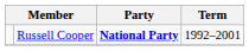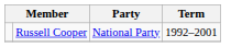Russell Cooper | Party: bold -> normal
